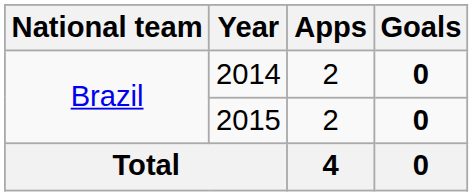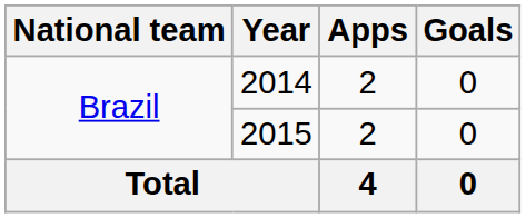2014 | Goals: bold -> normal
2015 | Goals: bold -> normal
